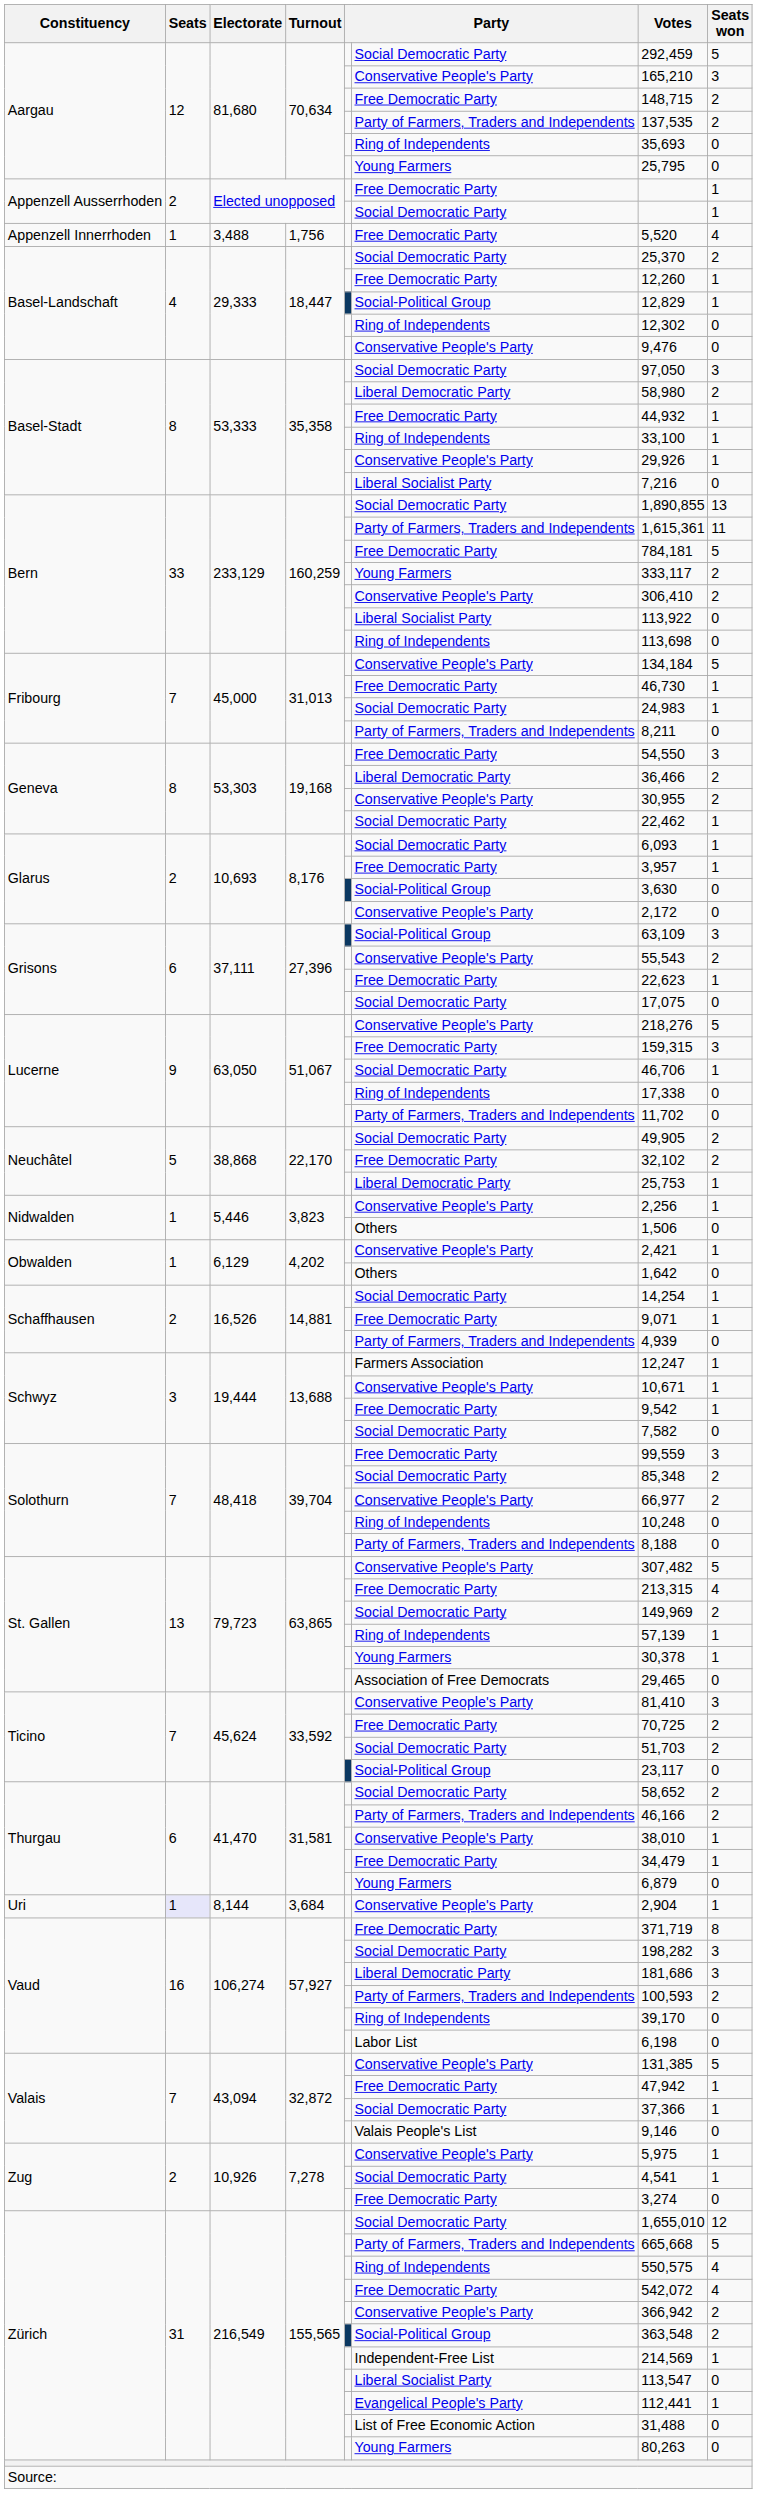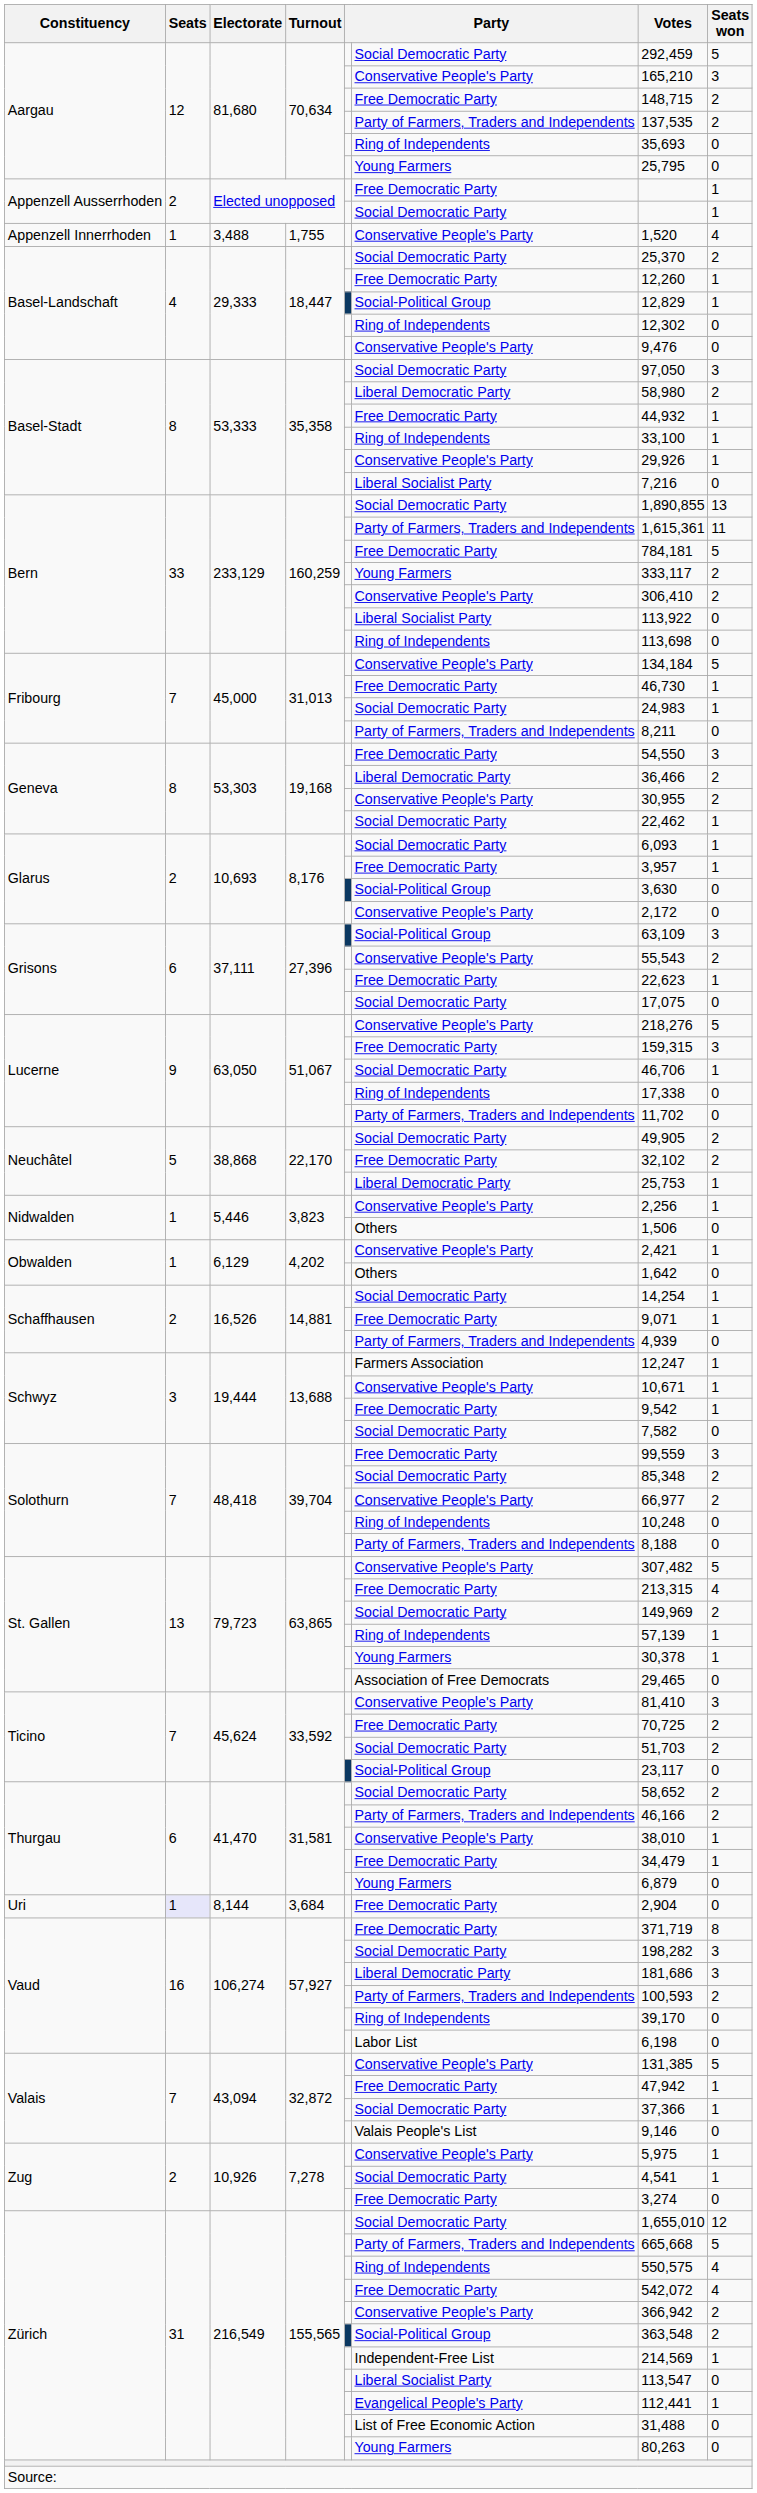Appenzell Innerrhoden | Turnout: 1,756 -> 1,755
Appenzell Innerrhoden | column 6: Free Democratic Party -> Conservative People's Party
Appenzell Innerrhoden | Votes: 5,520 -> 1,520
Uri | column 6: Conservative People's Party -> Free Democratic Party
Uri | Seats won: 1 -> 0
